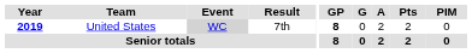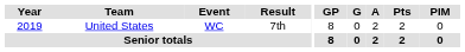United States | Year: bold -> normal
United States | Event: lightgrey background -> no background
United States | GP: bold -> normal
